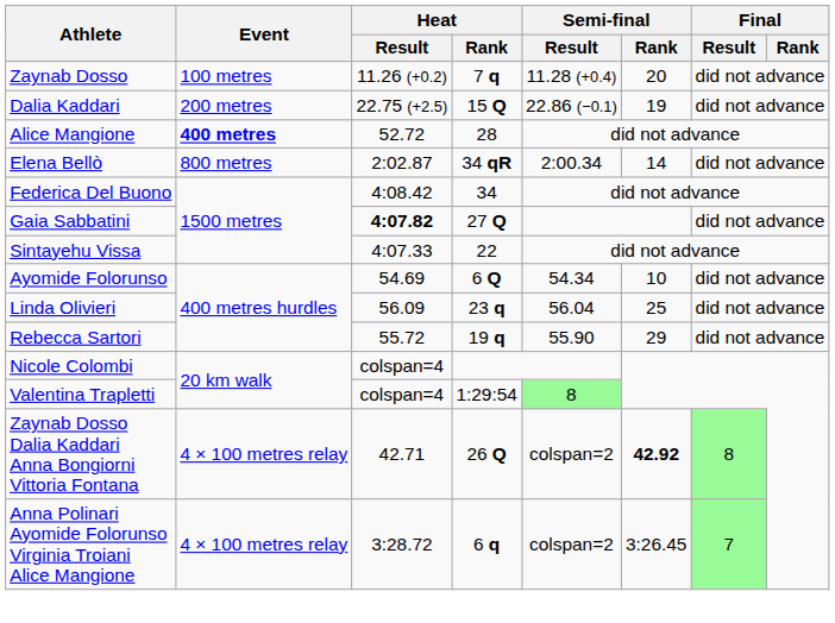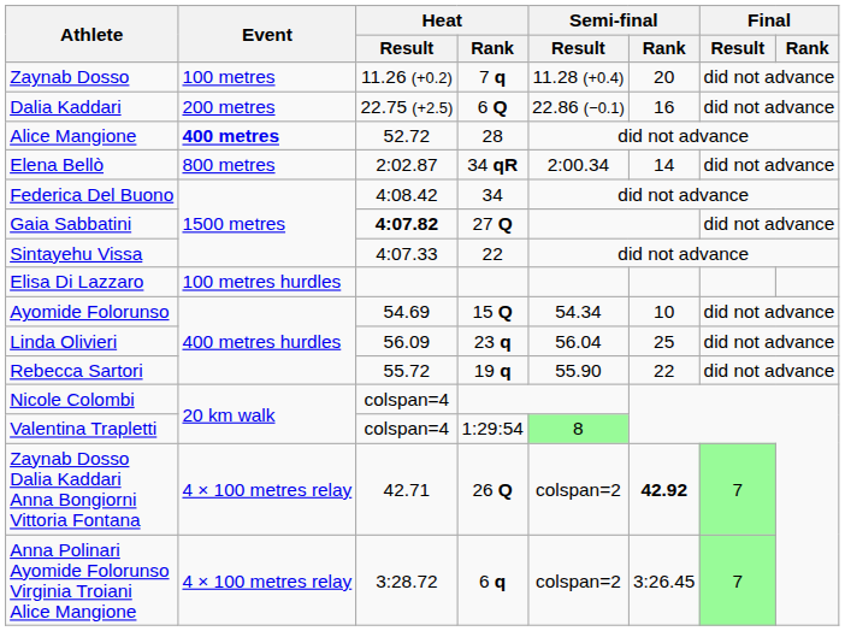Dalia Kaddari | Heat / Rank: 15 Q -> 6 Q
Dalia Kaddari | Semi-final / Rank: 19 -> 16
+ row: Elisa Di Lazzaro | 100 metres hurdles
Ayomide Folorunso | Heat / Rank: 6 Q -> 15 Q
Rebecca Sartori | Semi-final / Rank: 29 -> 22
Zaynab Dosso Dalia Kaddari Anna Bongiorni Vittoria Fontana | Final / Result: 8 -> 7
